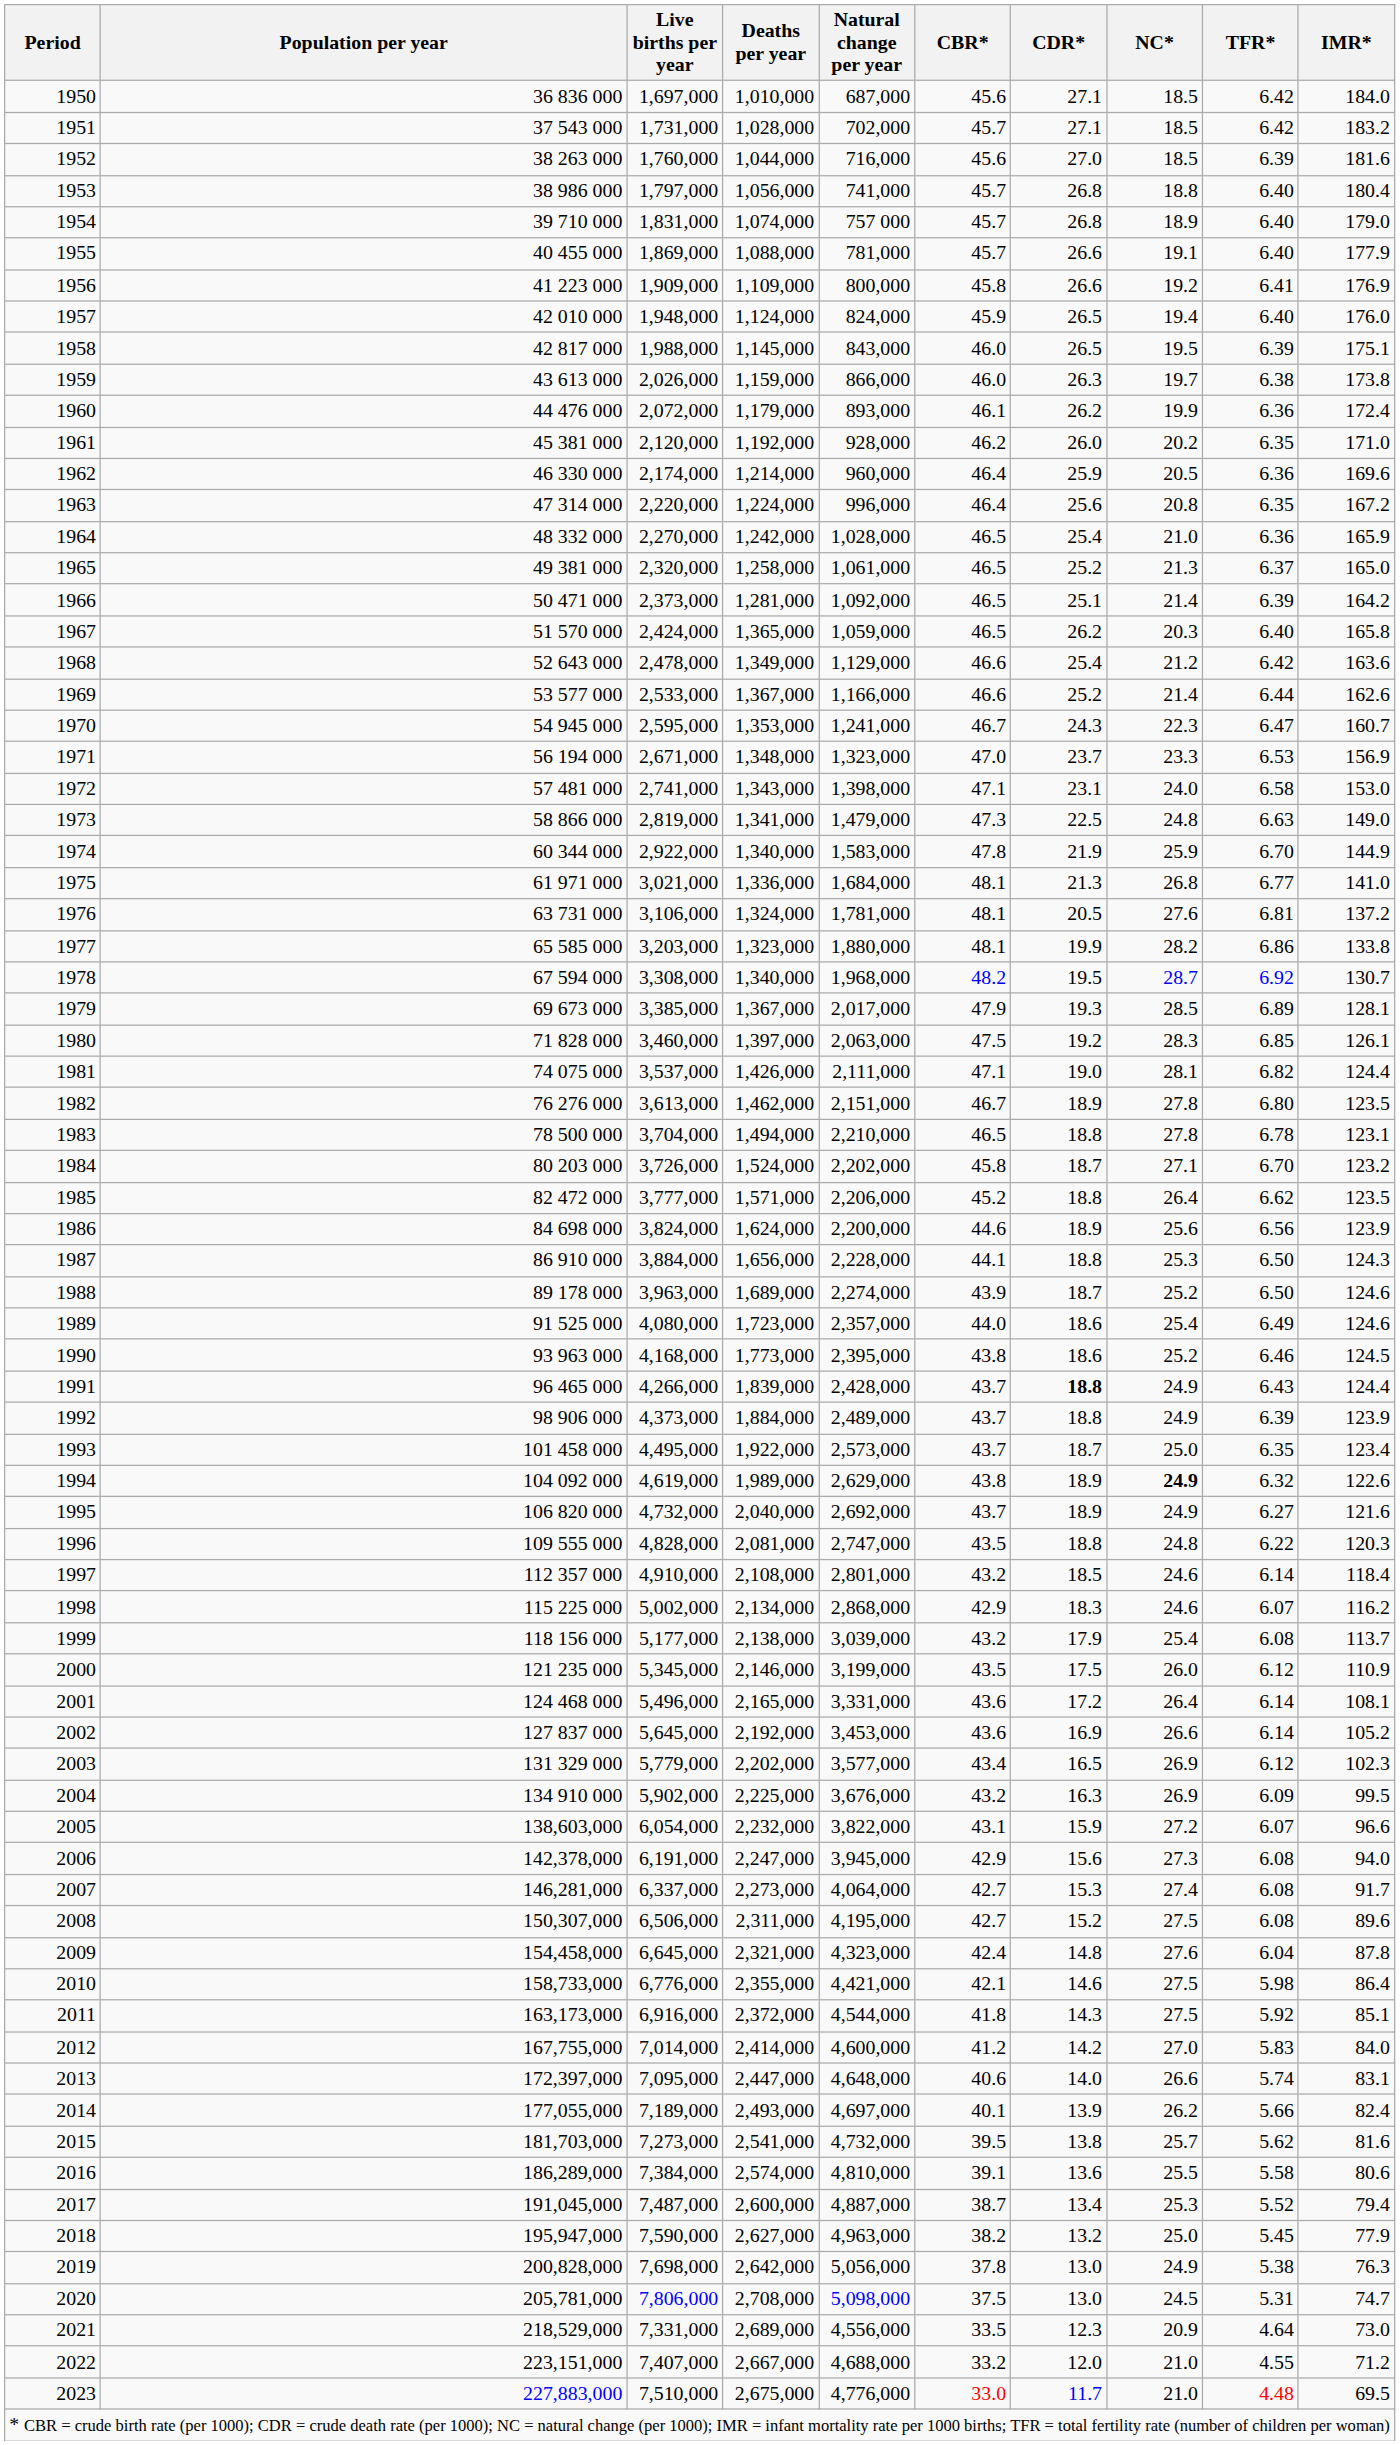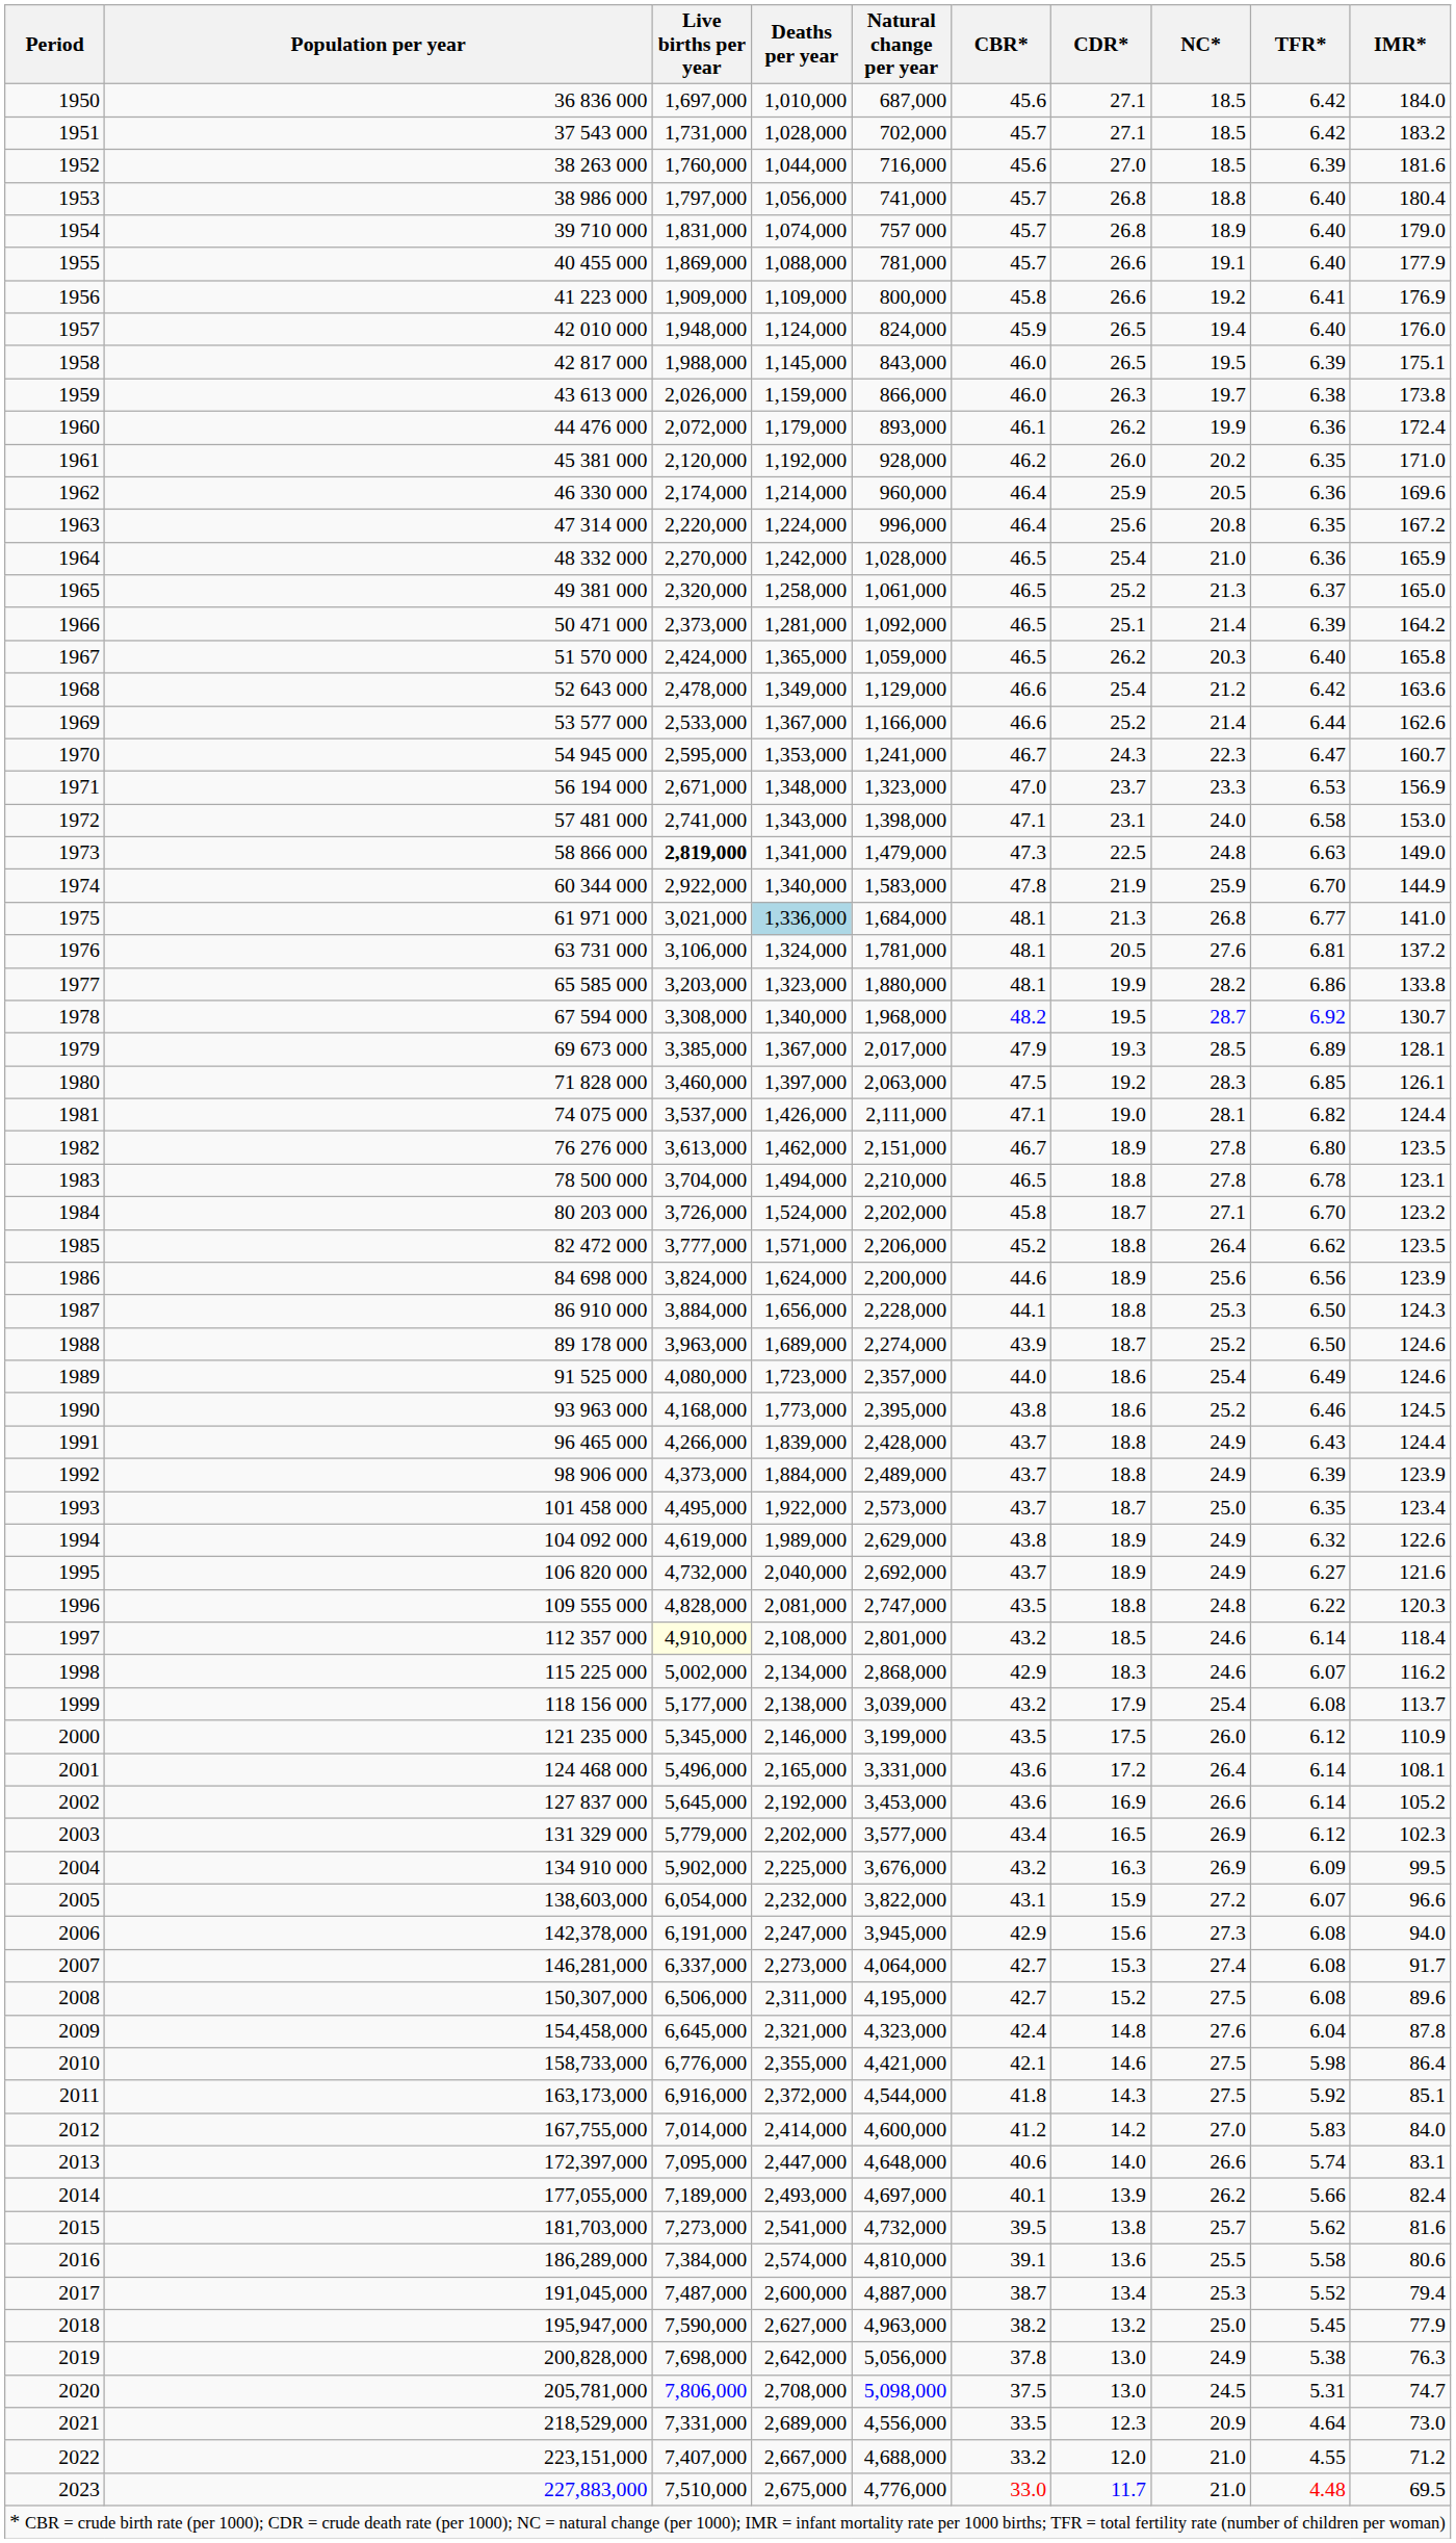1973 | Live births per year: normal -> bold
1975 | Deaths per year: no background -> lightblue background
1991 | CDR*: bold -> normal
1994 | NC*: bold -> normal
1997 | Live births per year: no background -> lightyellow background
